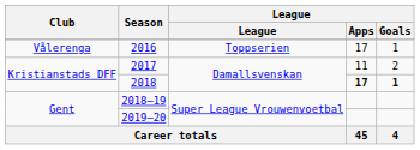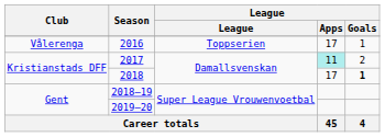2017 | League / Apps: no background -> paleturquoise background
2018 | League / Apps: bold -> normal
